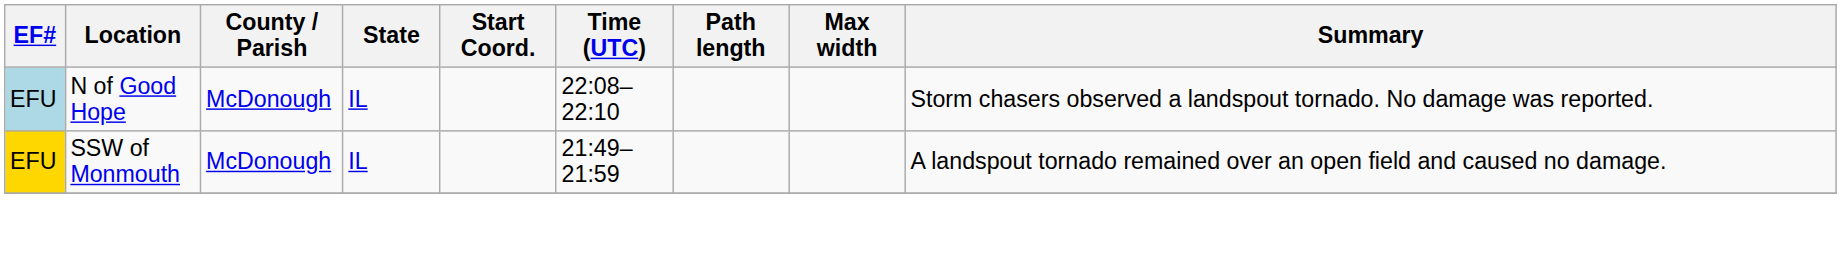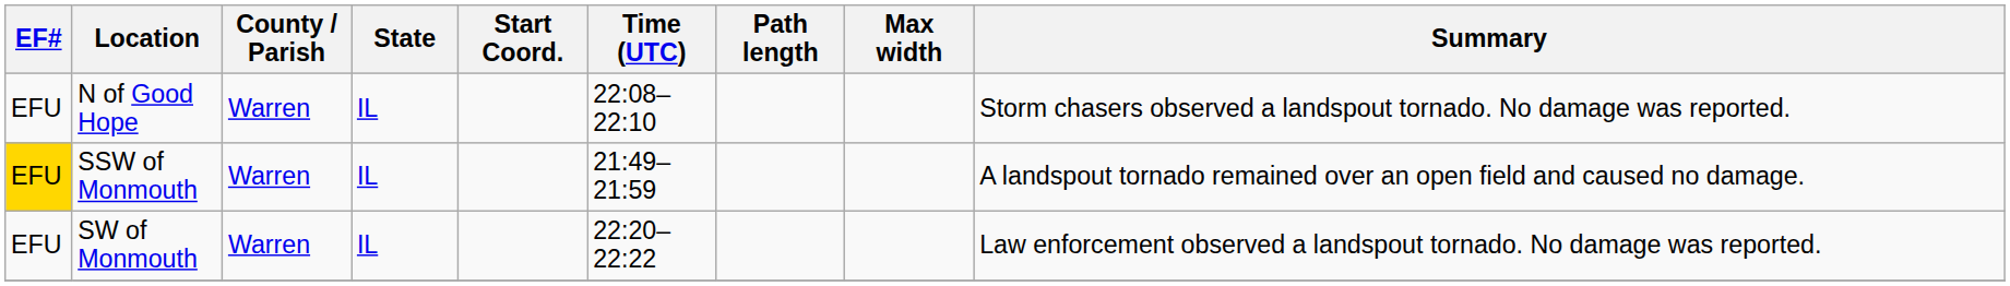N of Good Hope | EF#: lightblue background -> no background
N of Good Hope | County / Parish: McDonough -> Warren
SSW of Monmouth | County / Parish: McDonough -> Warren
+ row: EFU | SW of Monmouth | Warren | IL | 22:20–22:22 | Law enforcement observed a landspout tornado. No damage was reported.
